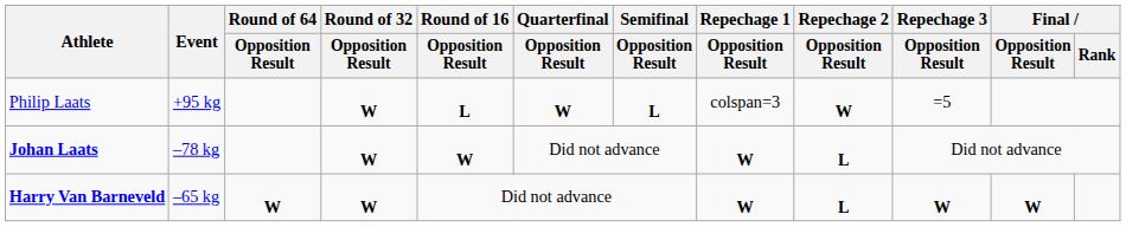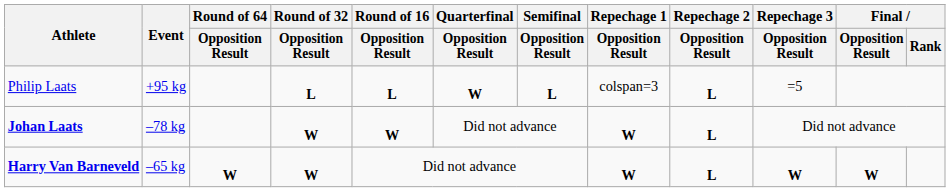Philip Laats | Round of 32 / Opposition Result: W -> L
Philip Laats | Repechage 2 / Opposition Result: W -> L
